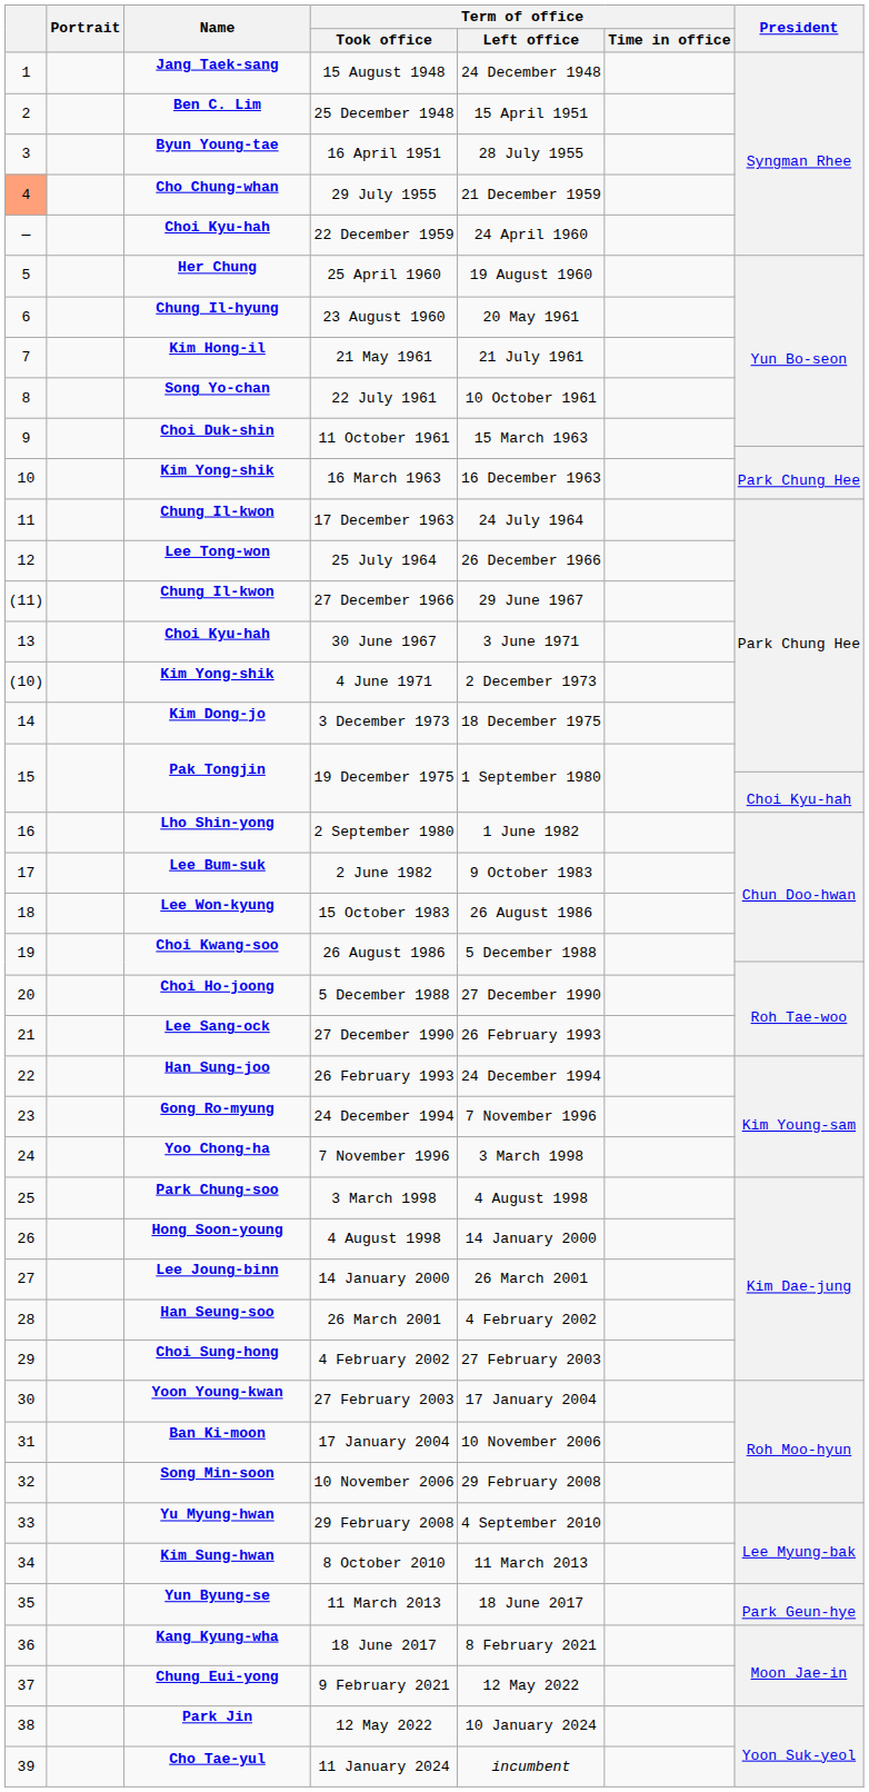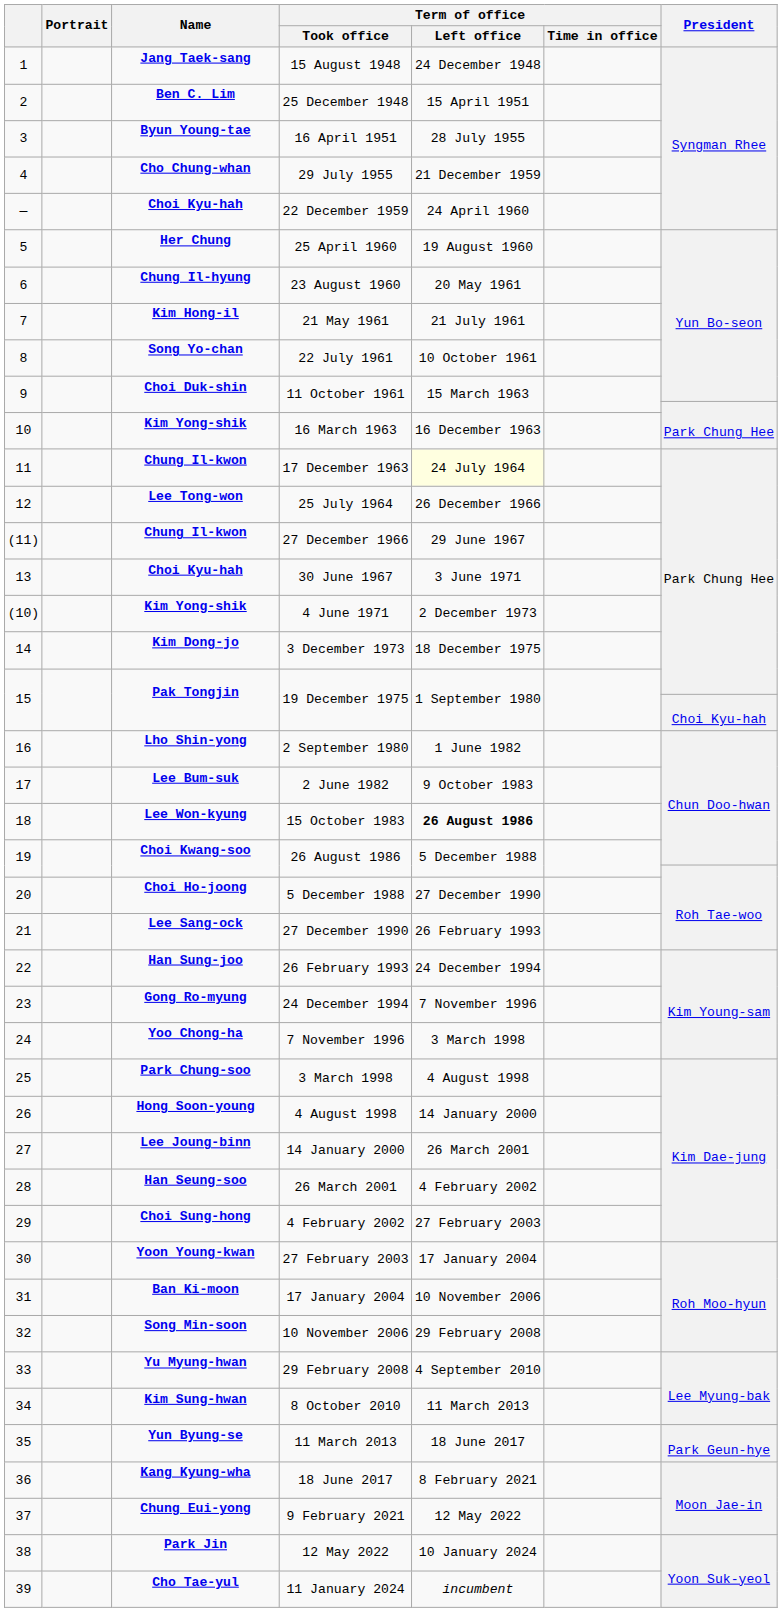29 July 1955 | column 1: lightsalmon background -> no background
17 December 1963 | Term of office / Left office: no background -> lightyellow background
15 October 1983 | Term of office / Left office: normal -> bold
